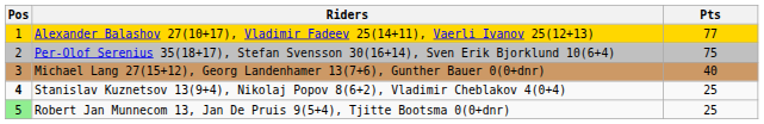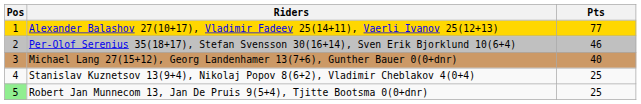row 3 | Pts: 75 -> 46
row 5 | Pos: bold -> normal
